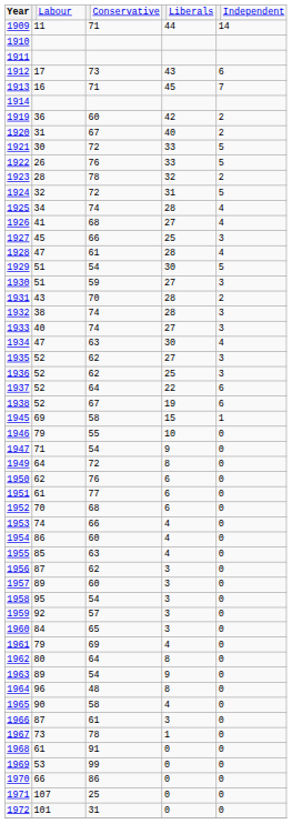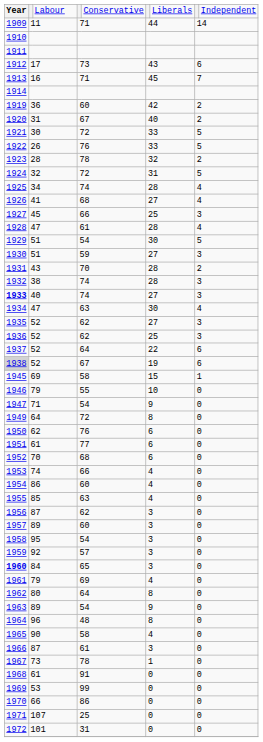1933 | column 1: normal -> bold
1938 | column 1: no background -> lightgrey background
1960 | column 1: normal -> bold
